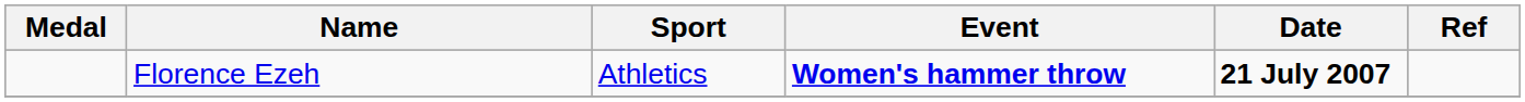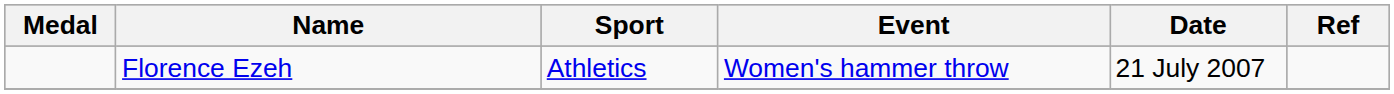Florence Ezeh | Event: bold -> normal
Florence Ezeh | Date: bold -> normal
